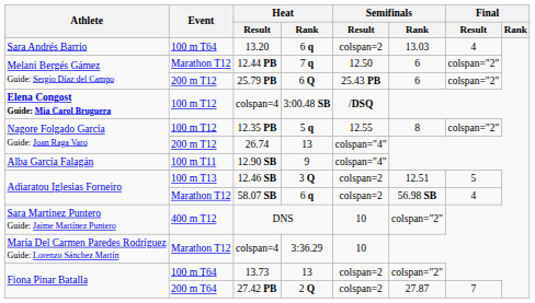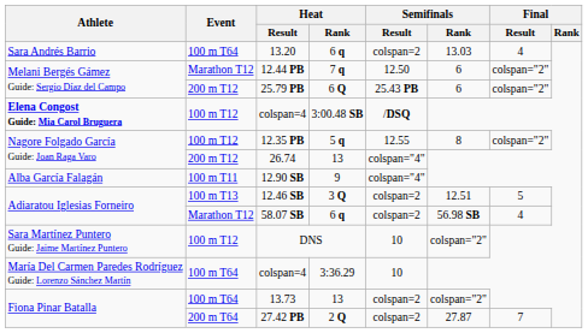DNS | Event: 400 m T12 -> 100 m T12
colspan=4 / 3:36.29 | Event: Marathon T12 -> 100 m T64
